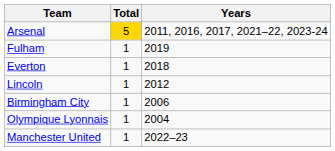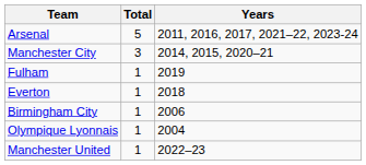Arsenal | Total: gold background -> no background
+ row: Manchester City | 3 | 2014, 2015, 2020–21
- row: Lincoln | 1 | 2012
